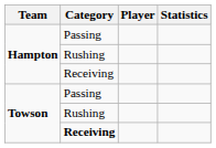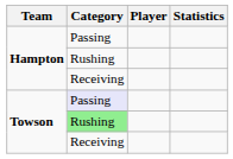Towson / Passing | Category: no background -> lavender background
Towson / Rushing | Category: no background -> lightgreen background
Towson / Receiving | Category: bold -> normal
